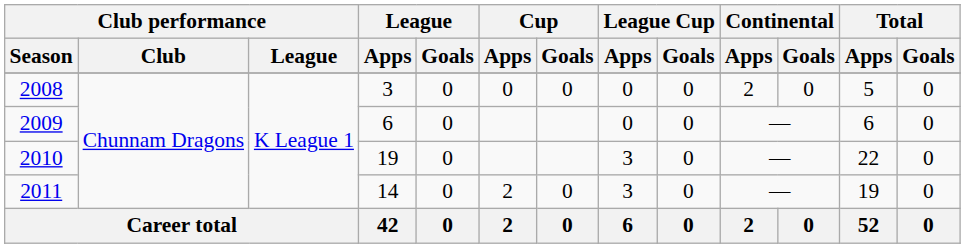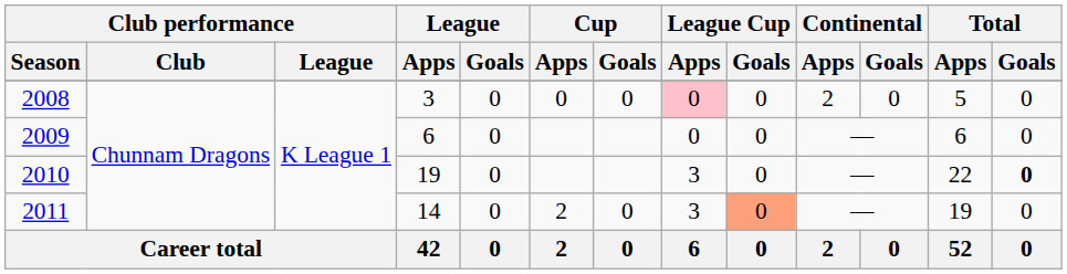2008 | League Cup / Apps: no background -> pink background
2010 | Total / Goals: normal -> bold
2011 | League Cup / Goals: no background -> lightsalmon background
